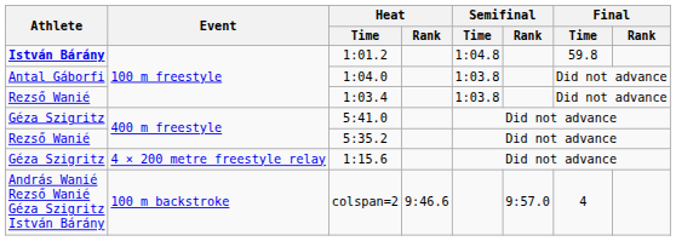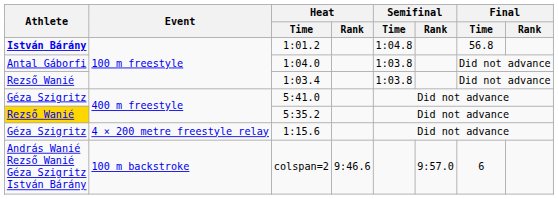1:01.2 | Final / Time: 59.8 -> 56.8
5:35.2 | Athlete: no background -> gold background
colspan=2 | Final / Time: 4 -> 6
